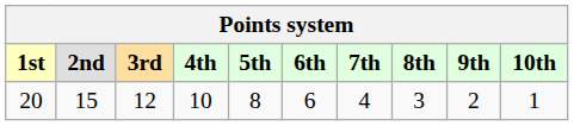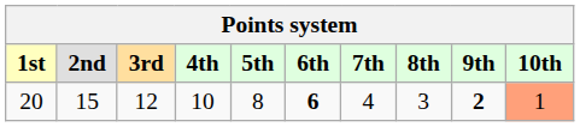20 | 6th: normal -> bold
20 | 9th: normal -> bold
20 | 10th: no background -> lightsalmon background
